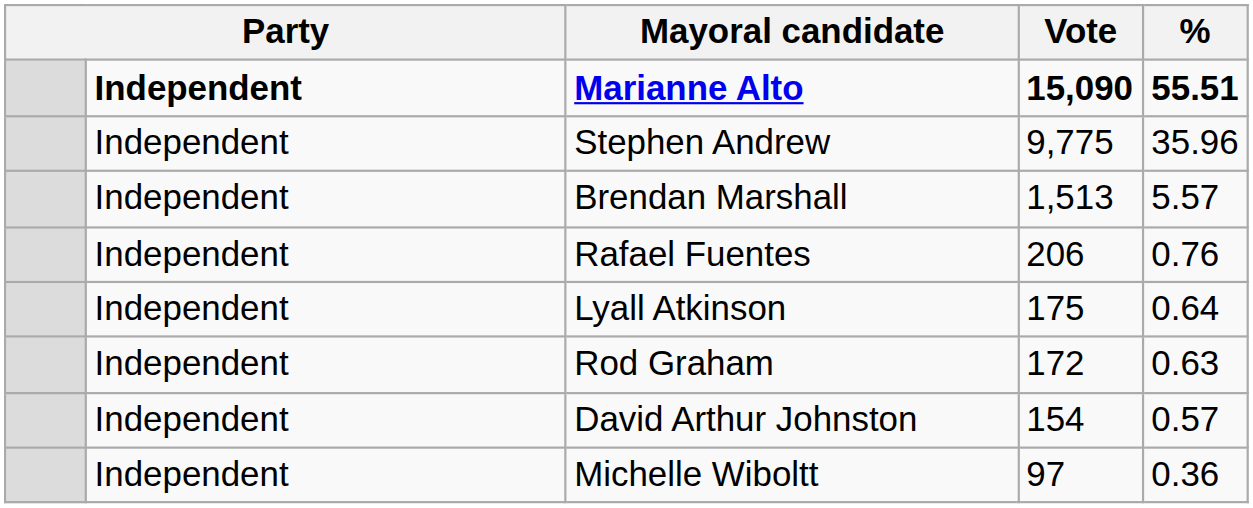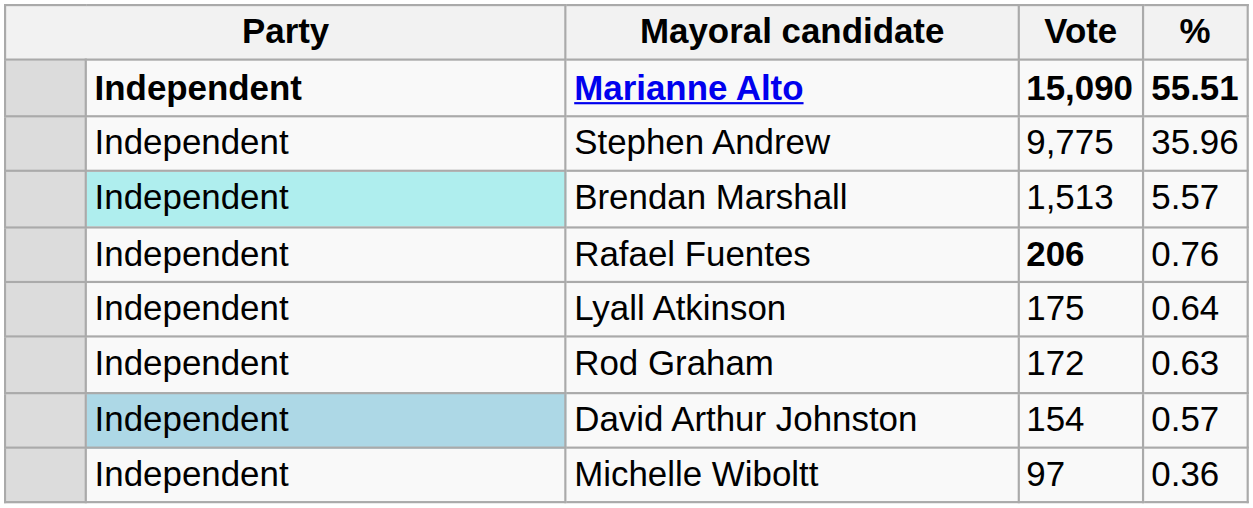Brendan Marshall | column 2: no background -> paleturquoise background
Rafael Fuentes | Vote: normal -> bold
David Arthur Johnston | column 2: no background -> lightblue background
